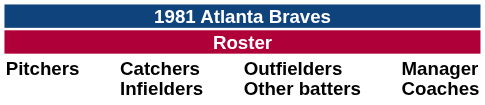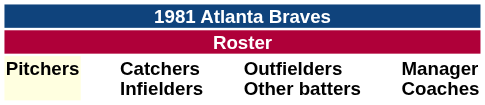Pitchers | column 1: no background -> lightyellow background
